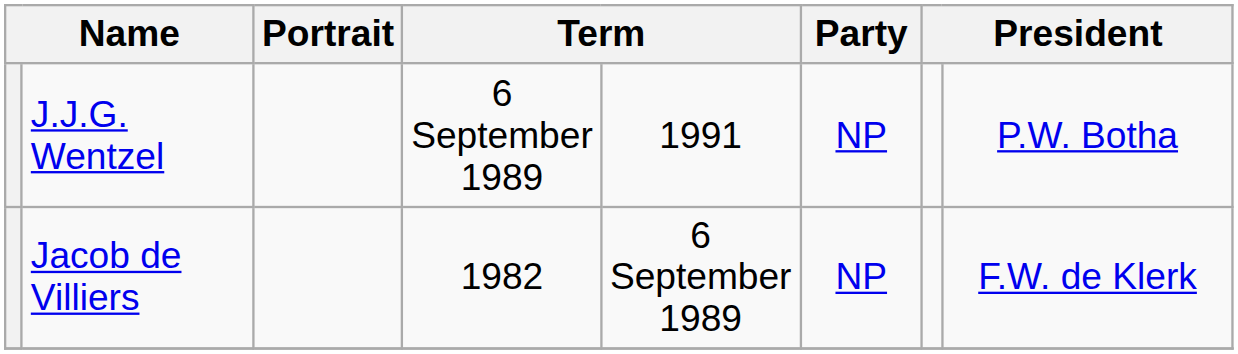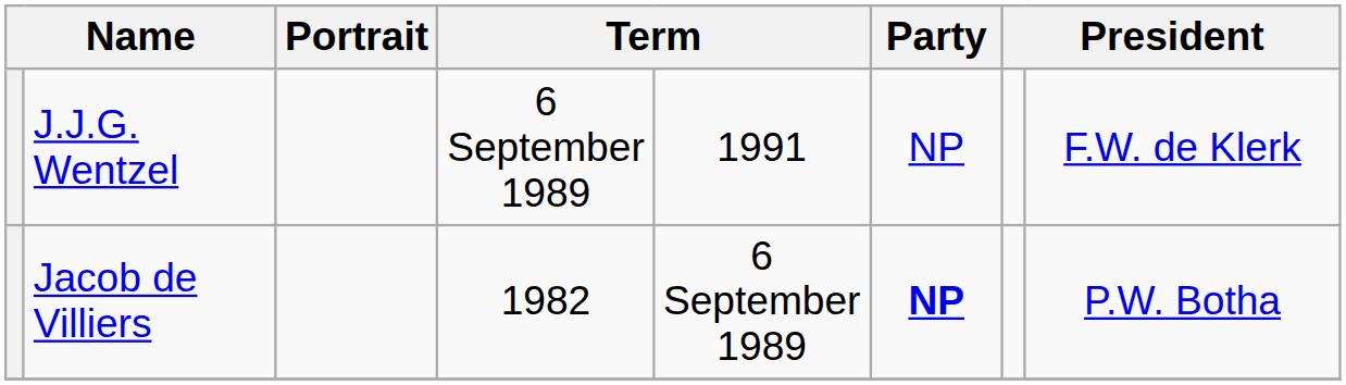J.J.G. Wentzel | column 8: P.W. Botha -> F.W. de Klerk
Jacob de Villiers | Party: normal -> bold
Jacob de Villiers | column 8: F.W. de Klerk -> P.W. Botha
